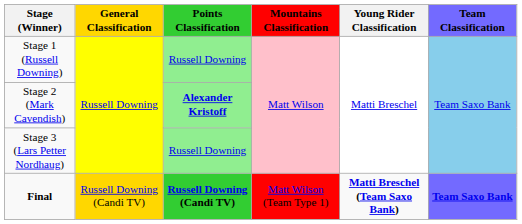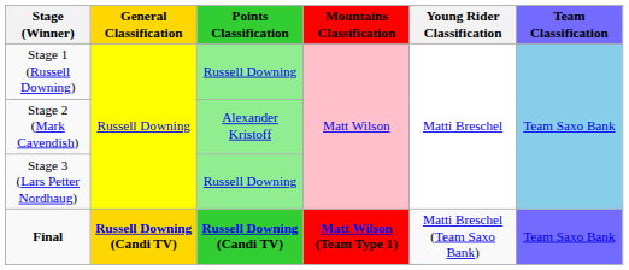Stage 2 (Mark Cavendish) | Points Classification: bold -> normal
Final | General Classification: normal -> bold
Final | Mountains Classification: normal -> bold
Final | Young Rider Classification: bold -> normal
Final | Team Classification: bold -> normal
